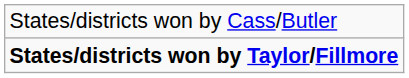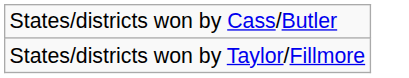row 2 | column 1: bold -> normal
